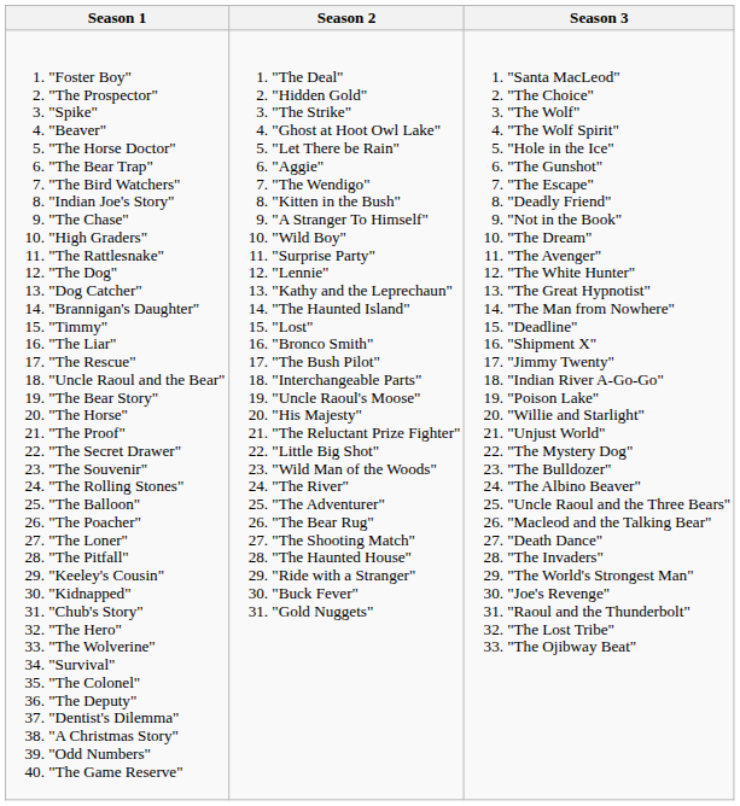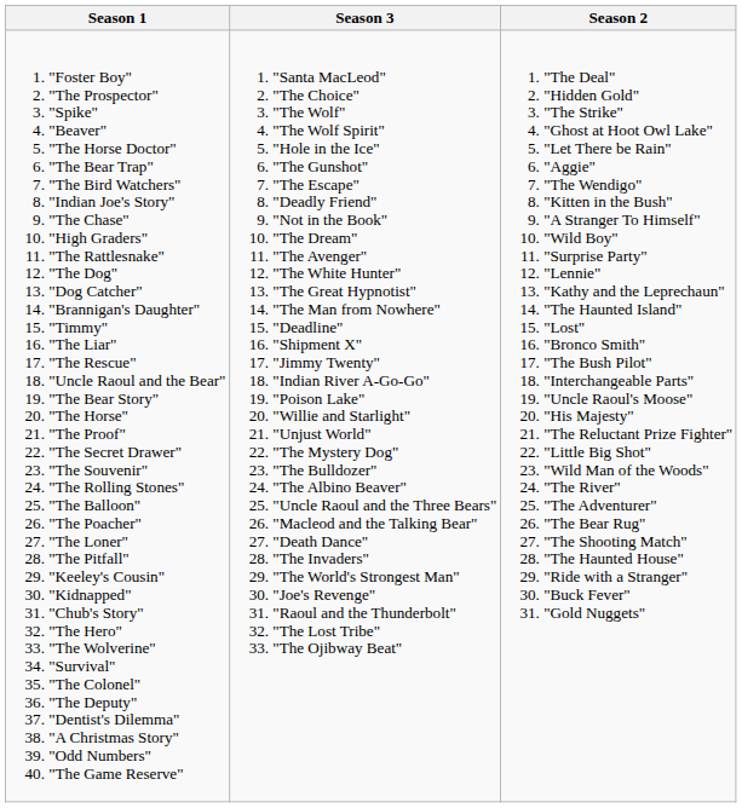columns swapped: Season 2 <-> Season 3
